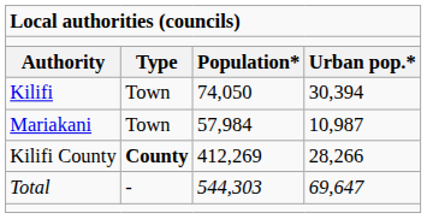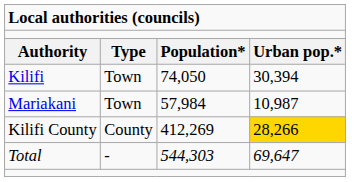Kilifi County | column 2: bold -> normal
Kilifi County | column 4: no background -> gold background
